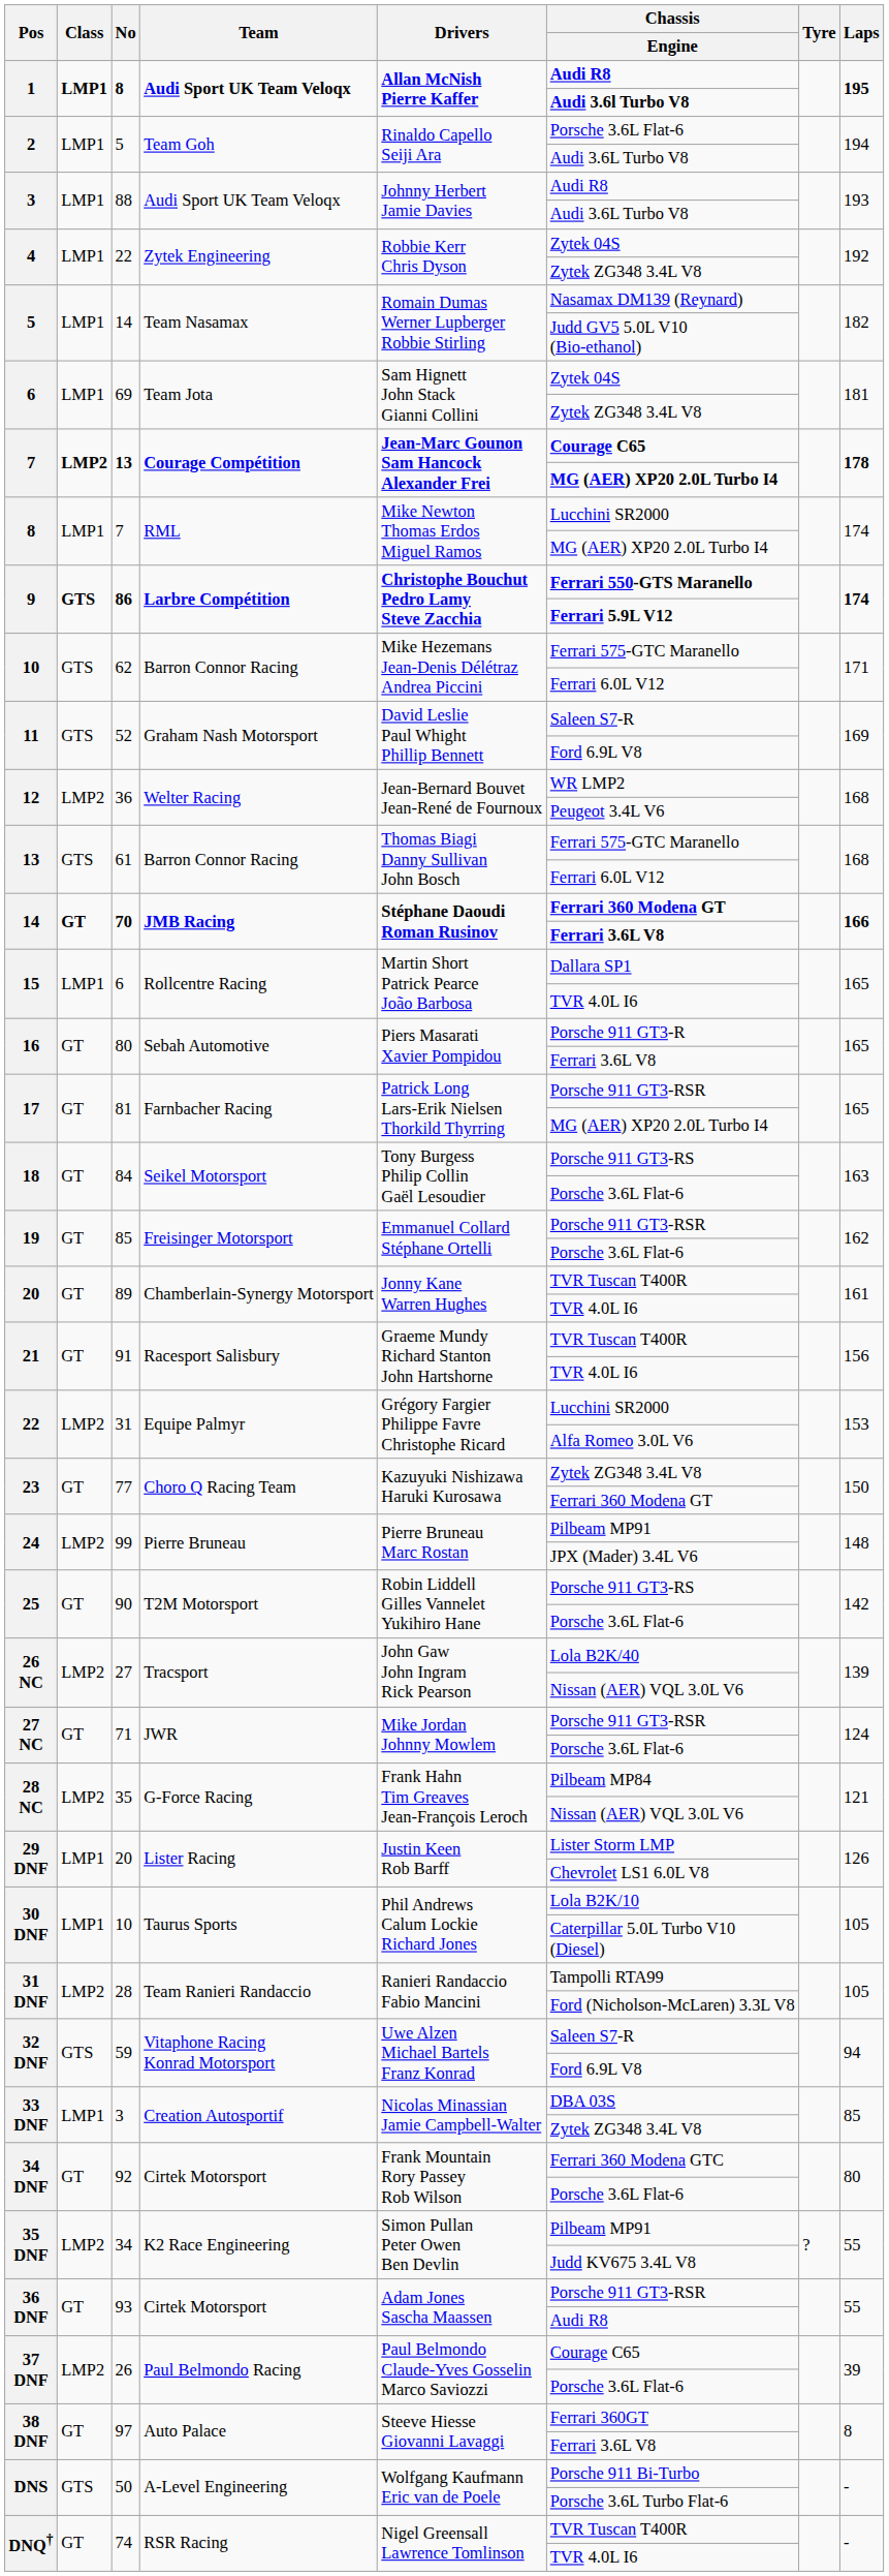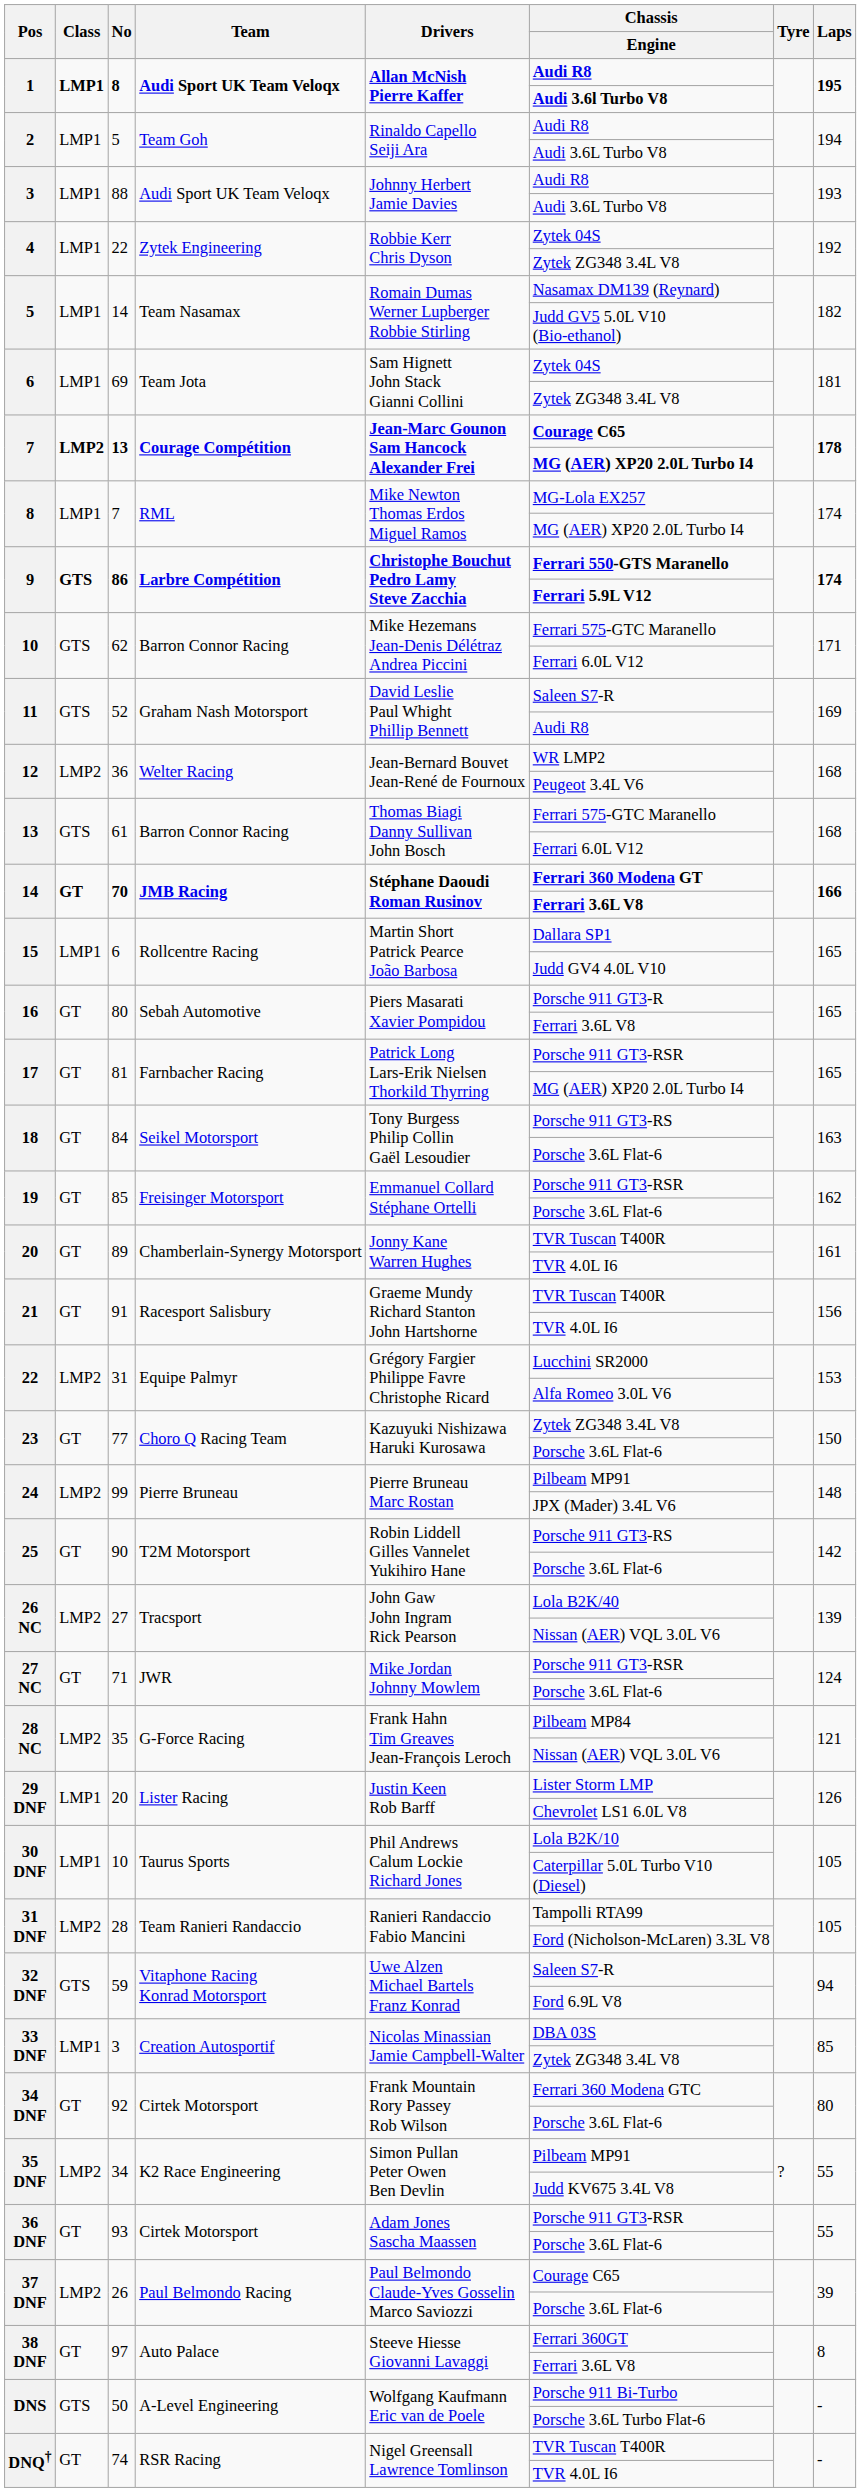row 5 | Chassis / Engine: Porsche 3.6L Flat-6 -> Audi R8
row 17 | Chassis / Engine: Lucchini SR2000 -> MG-Lola EX257
row 24 | Chassis / Engine: Ford 6.9L V8 -> Audi R8
row 32 | Chassis / Engine: TVR 4.0L I6 -> Judd GV4 4.0L V10
row 48 | Chassis / Engine: Ferrari 360 Modena GT -> Porsche 3.6L Flat-6
row 74 | Chassis / Engine: Audi R8 -> Porsche 3.6L Flat-6
